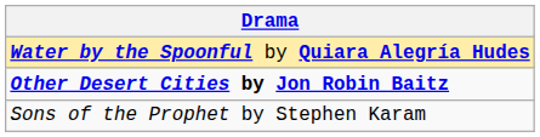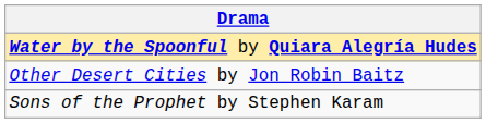row 3 | column 1: bold -> normal
